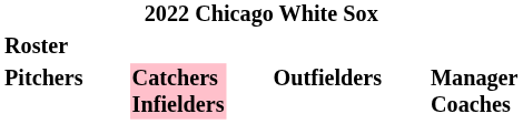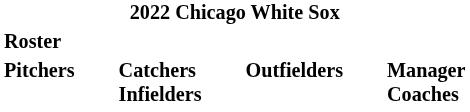Pitchers | column 2: pink background -> no background
